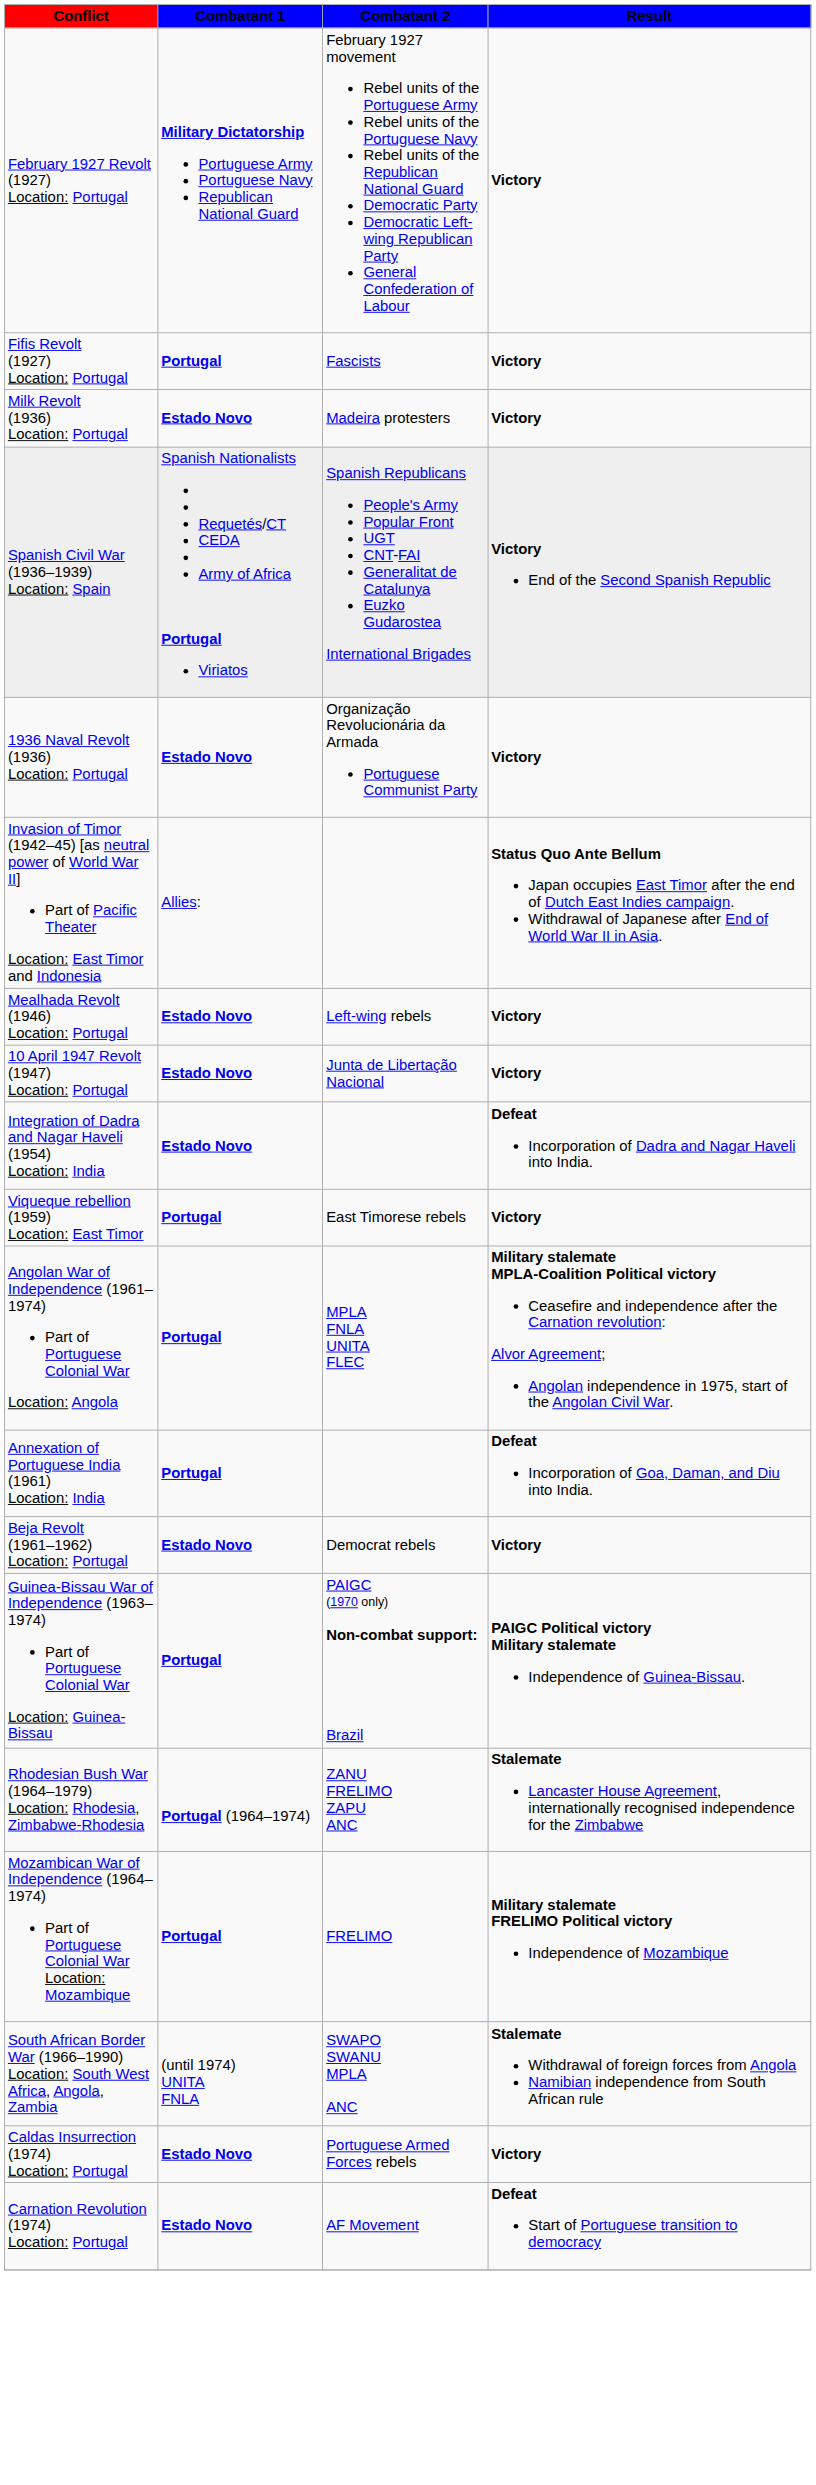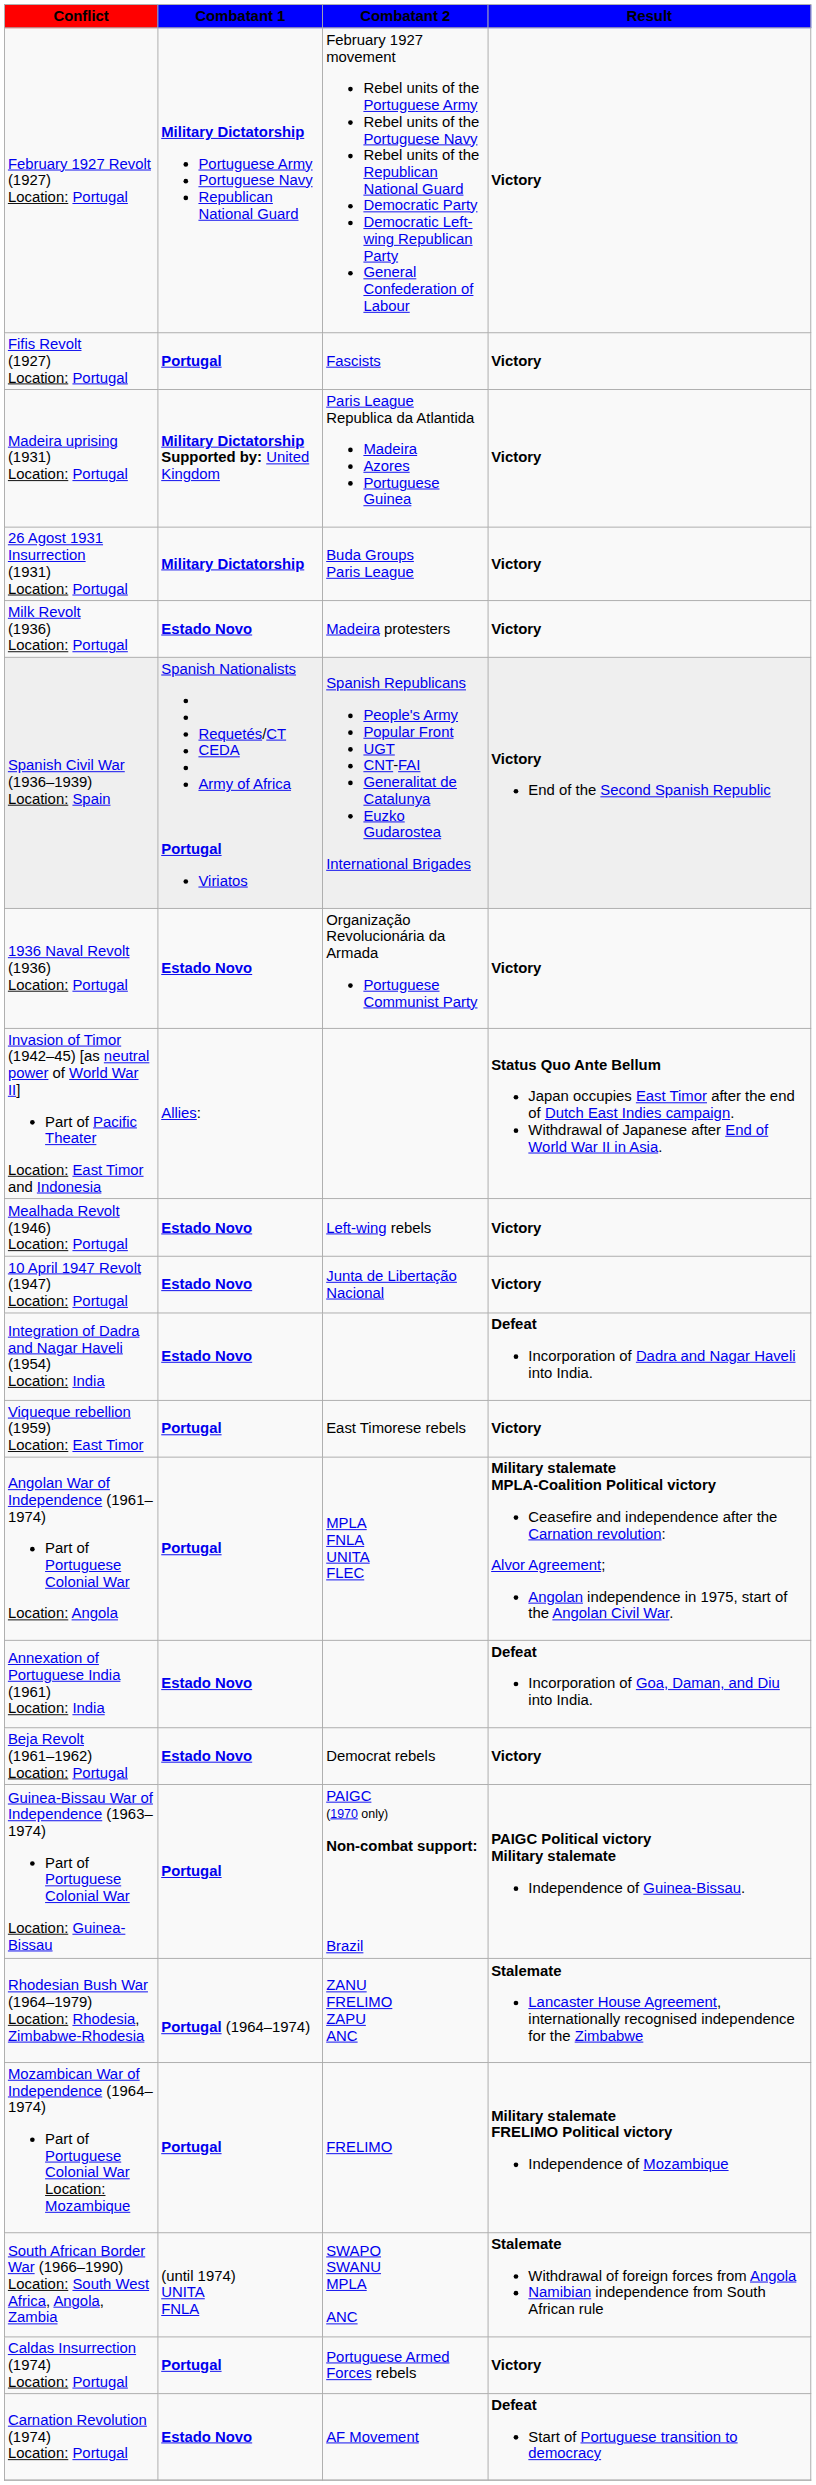+ row: Madeira uprising (1931) Location: Portugal | Military Dictatorship Supported by: United Kingdom | Paris League Republica da Atlantida Madeira Azores Portuguese Guinea | Victory
+ row: 26 Agost 1931 Insurrection (1931) Location: Portugal | Military Dictatorship | Buda Groups Paris League | Victory
Annexation of Portuguese India (1961) Location: India | Combatant 1: Portugal -> Estado Novo
Caldas Insurrection (1974) Location: Portugal | Combatant 1: Estado Novo -> Portugal
